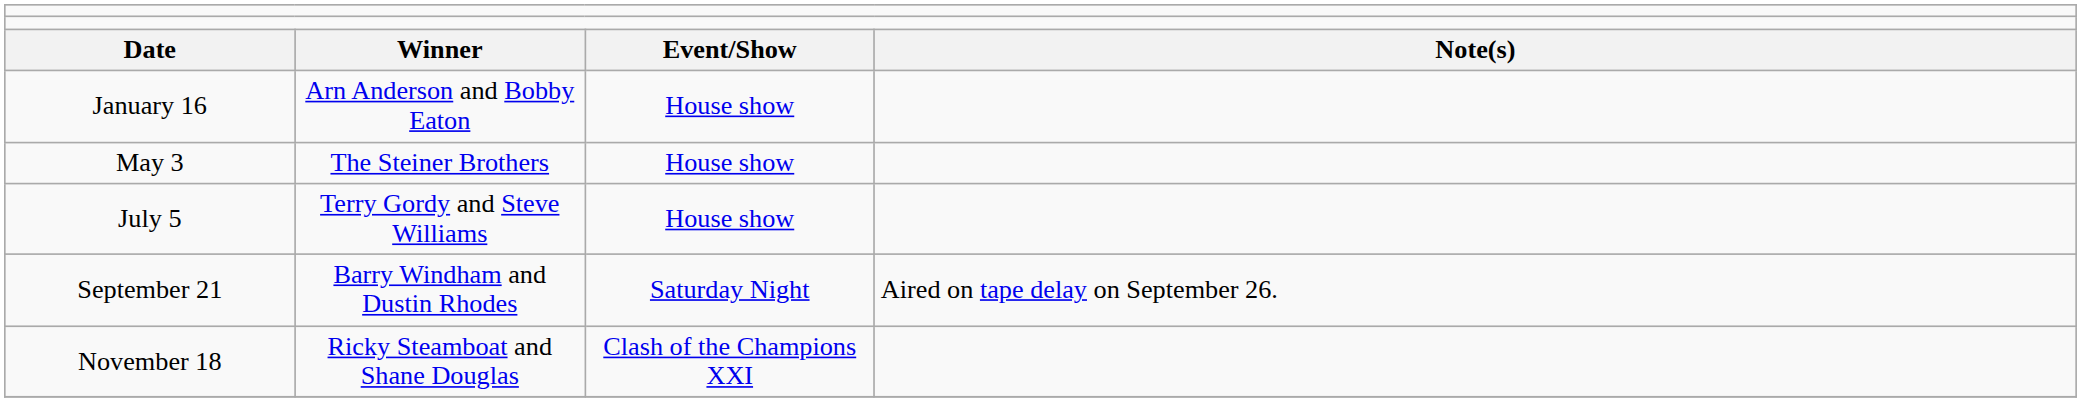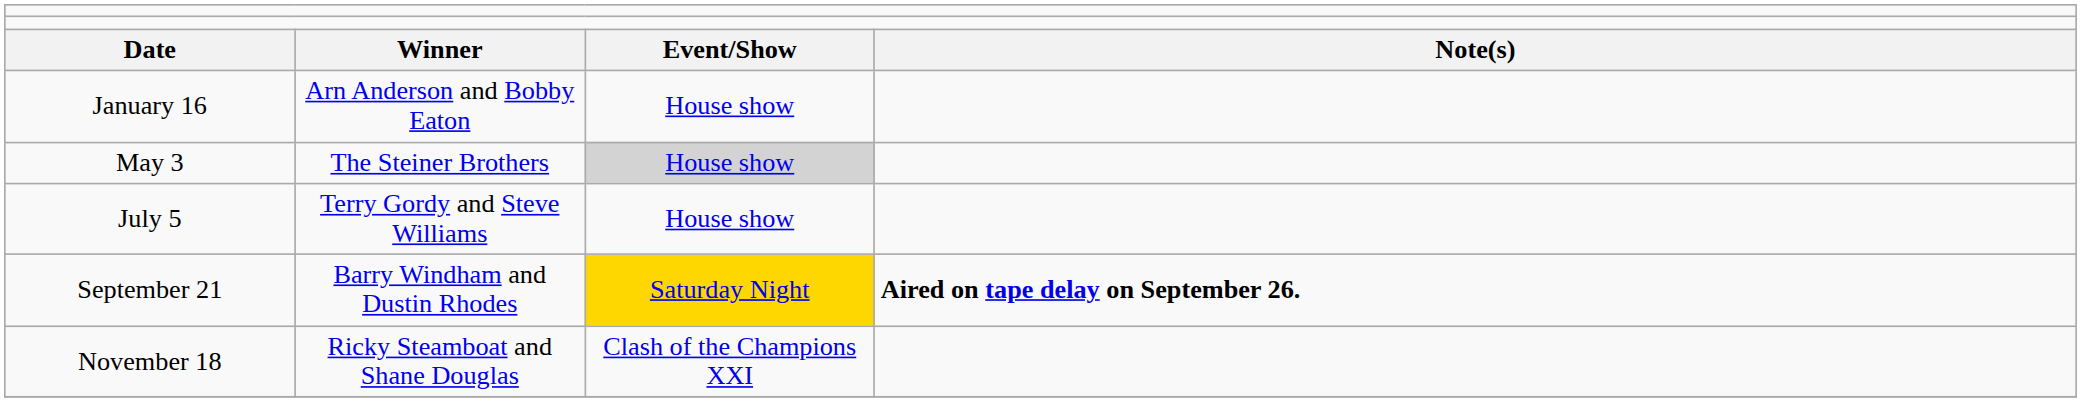May 3 | column 3: no background -> lightgrey background
September 21 | column 3: no background -> gold background
September 21 | column 4: normal -> bold
